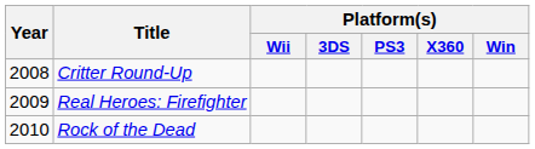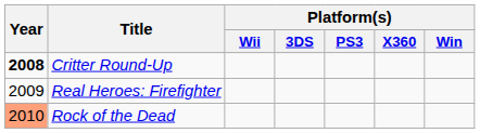Critter Round-Up | Year: normal -> bold
Rock of the Dead | Year: no background -> lightsalmon background
